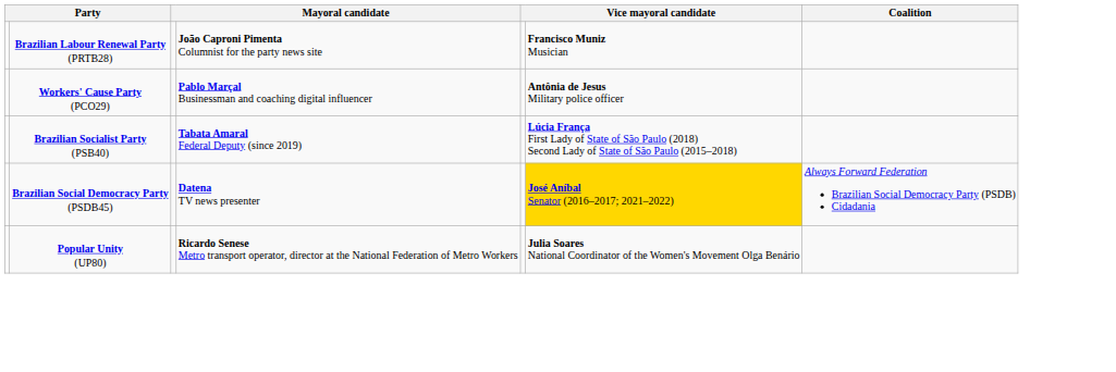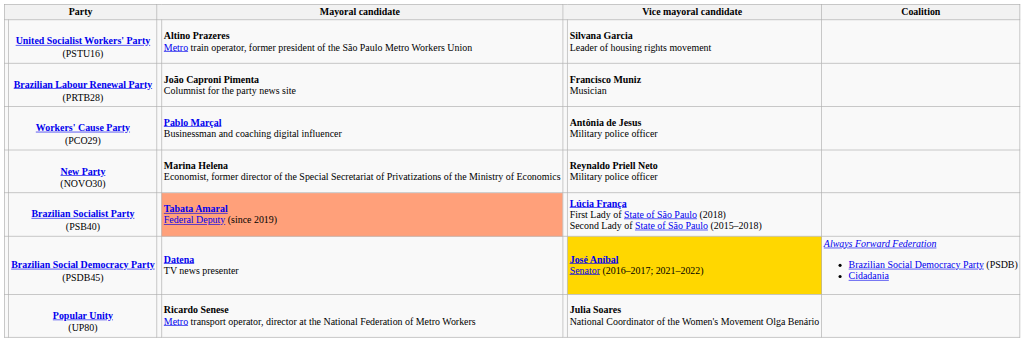+ row: United Socialist Workers' Party (PSTU16) | Altino Prazeres Metro train operator, former president of the São Paulo Metro Workers Union | Silvana Garcia Leader of housing rights movement
+ row: New Party (NOVO30) | Marina Helena Economist, former director of the Special Secretariat of Privatizations of the Ministry of Economics | Reynaldo Priell Neto Military police officer
Brazilian Socialist Party (PSB40) | column 4: no background -> lightsalmon background
